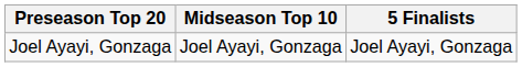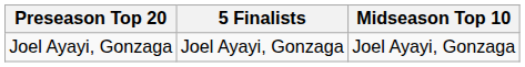columns swapped: Midseason Top 10 <-> 5 Finalists
